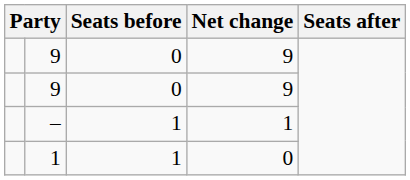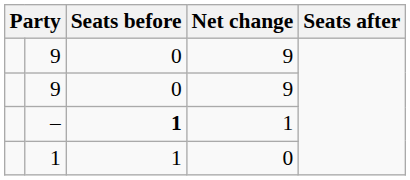– | Seats before: normal -> bold
